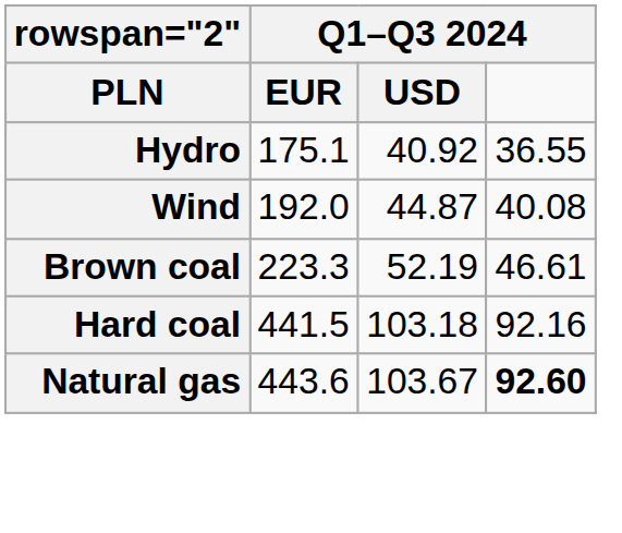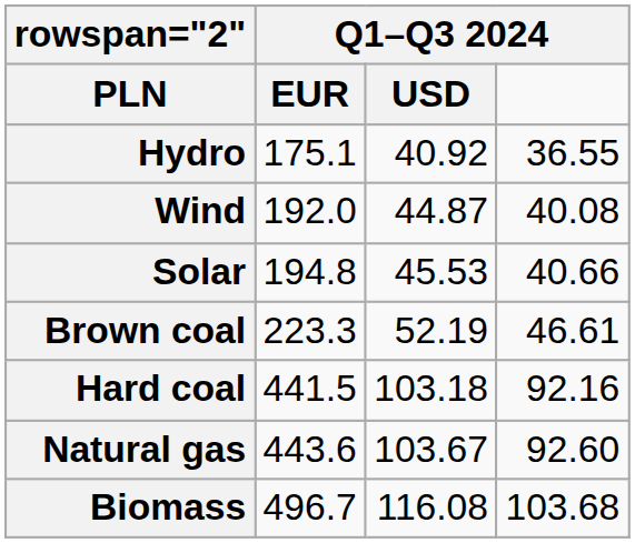+ row: Solar | 194.8 | 45.53 | 40.66
Natural gas | Q1–Q3 2024: bold -> normal
+ row: Biomass | 496.7 | 116.08 | 103.68
